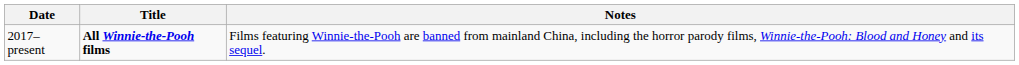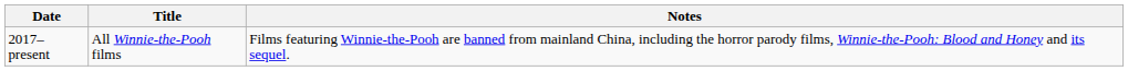row 2 | Title: bold -> normal
